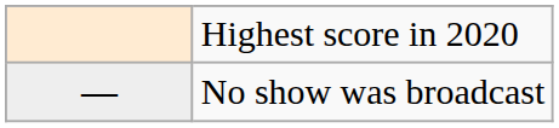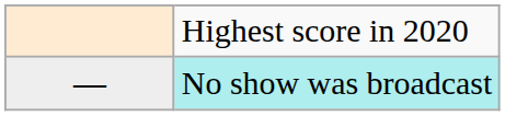— | column 2: no background -> paleturquoise background
